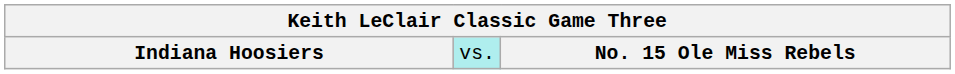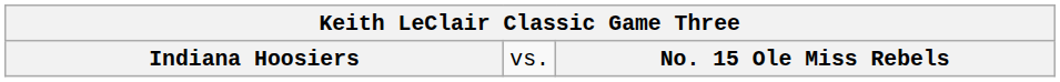Indiana Hoosiers | column 2: paleturquoise background -> no background
